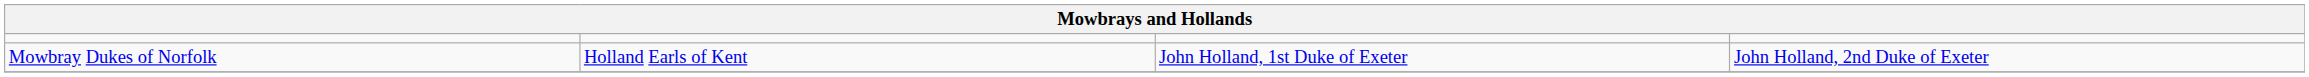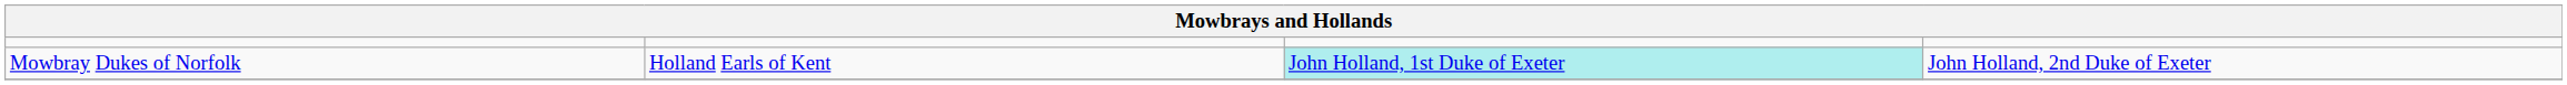Mowbray Dukes of Norfolk | column 3: no background -> paleturquoise background
